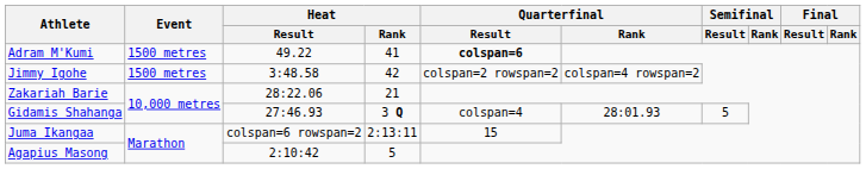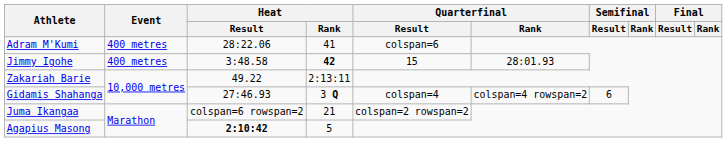Adram M'Kumi | Event: 1500 metres -> 400 metres
Adram M'Kumi | Heat / Result: 49.22 -> 28:22.06
Adram M'Kumi | Quarterfinal / Result: bold -> normal
Jimmy Igohe | Event: 1500 metres -> 400 metres
Jimmy Igohe | Heat / Rank: normal -> bold
Jimmy Igohe | Quarterfinal / Result: colspan=2 rowspan=2 -> 15
Jimmy Igohe | Quarterfinal / Rank: colspan=4 rowspan=2 -> 28:01.93
Zakariah Barie | Heat / Result: 28:22.06 -> 49.22
Zakariah Barie | Heat / Rank: 21 -> 2:13:11
Gidamis Shahanga | Quarterfinal / Rank: 28:01.93 -> colspan=4 rowspan=2
Gidamis Shahanga | Semifinal / Result: 5 -> 6
Juma Ikangaa | Heat / Rank: 2:13:11 -> 21
Juma Ikangaa | Quarterfinal / Result: 15 -> colspan=2 rowspan=2
Agapius Masong | Heat / Result: normal -> bold
